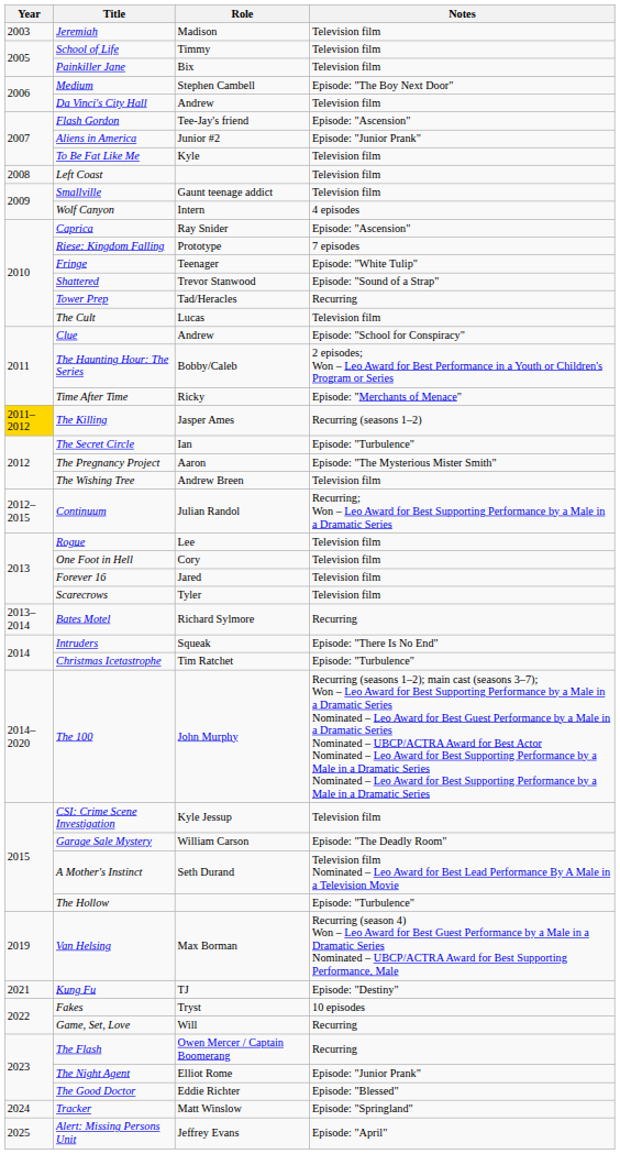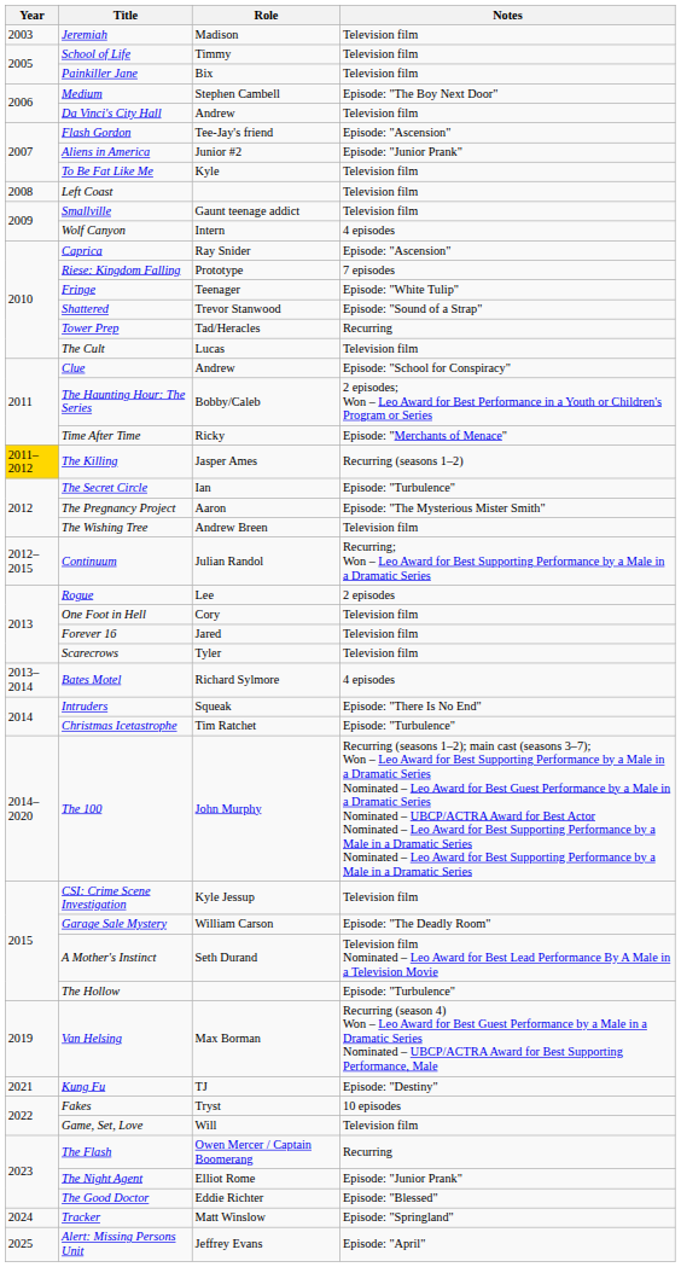Rogue | Notes: Television film -> 2 episodes
Bates Motel | Notes: Recurring -> 4 episodes
Game, Set, Love | Notes: Recurring -> Television film
